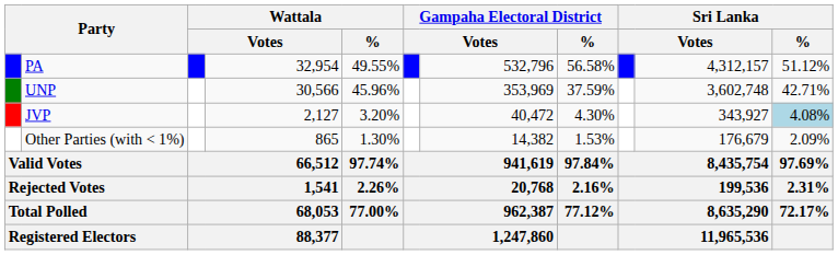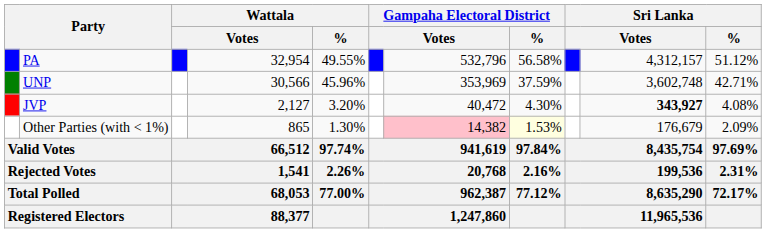JVP | column 10: normal -> bold
JVP | Sri Lanka / %: lightblue background -> no background
Other Parties (with < 1%) | column 7: no background -> pink background
Other Parties (with < 1%) | Gampaha Electoral District / %: no background -> lightyellow background
